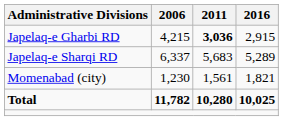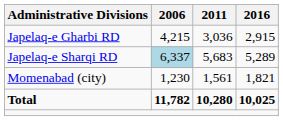Japelaq-e Gharbi RD | 2011: bold -> normal
Japelaq-e Sharqi RD | 2006: no background -> lightblue background
